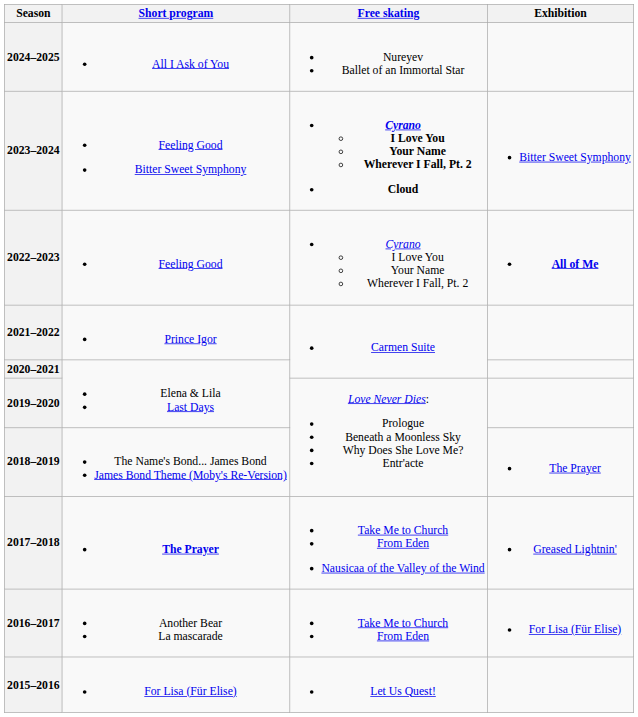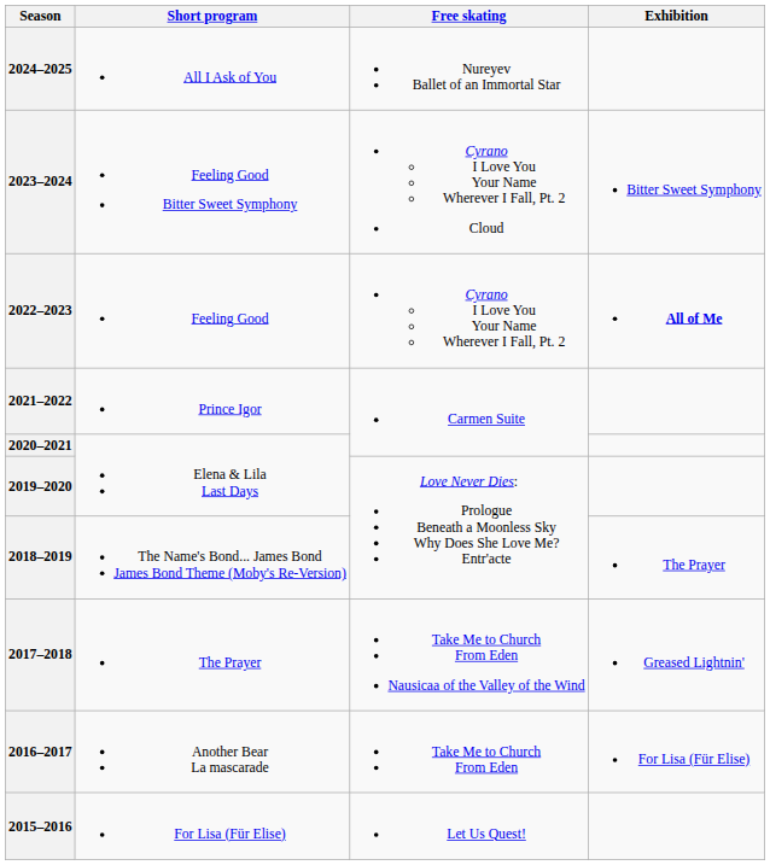2023–2024 | Free skating: bold -> normal
2017–2018 | Short program: bold -> normal
